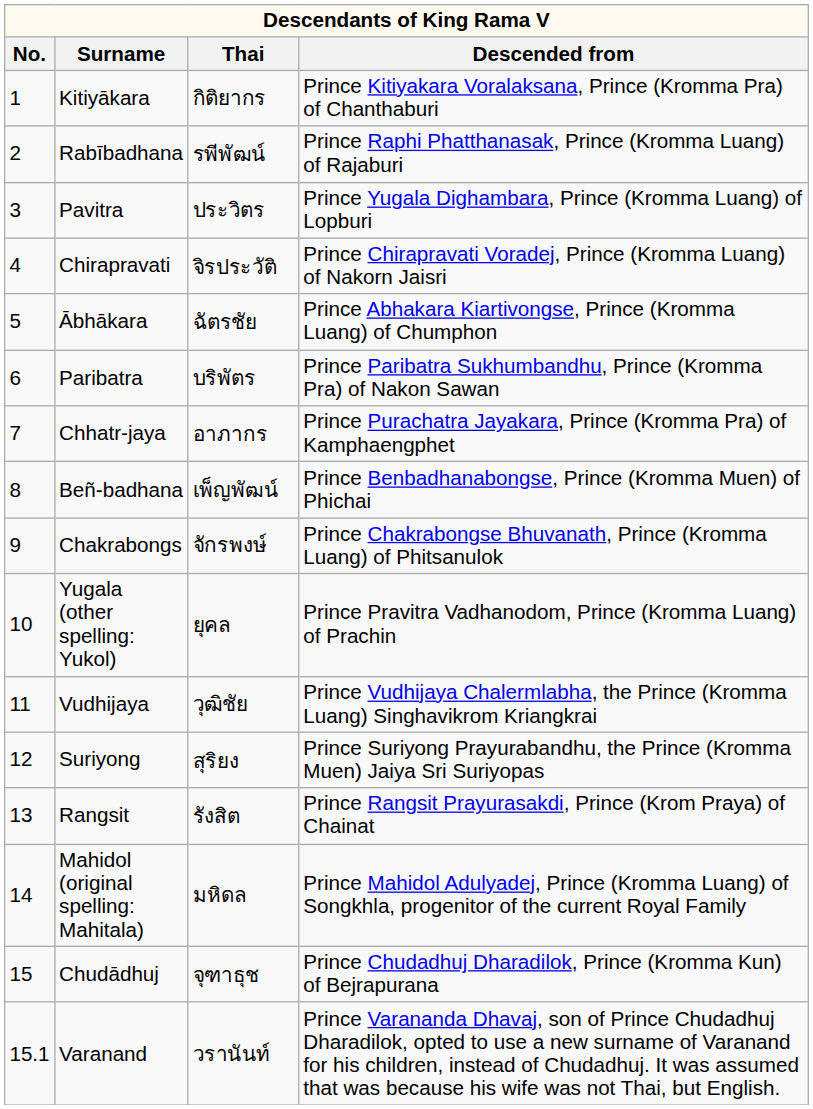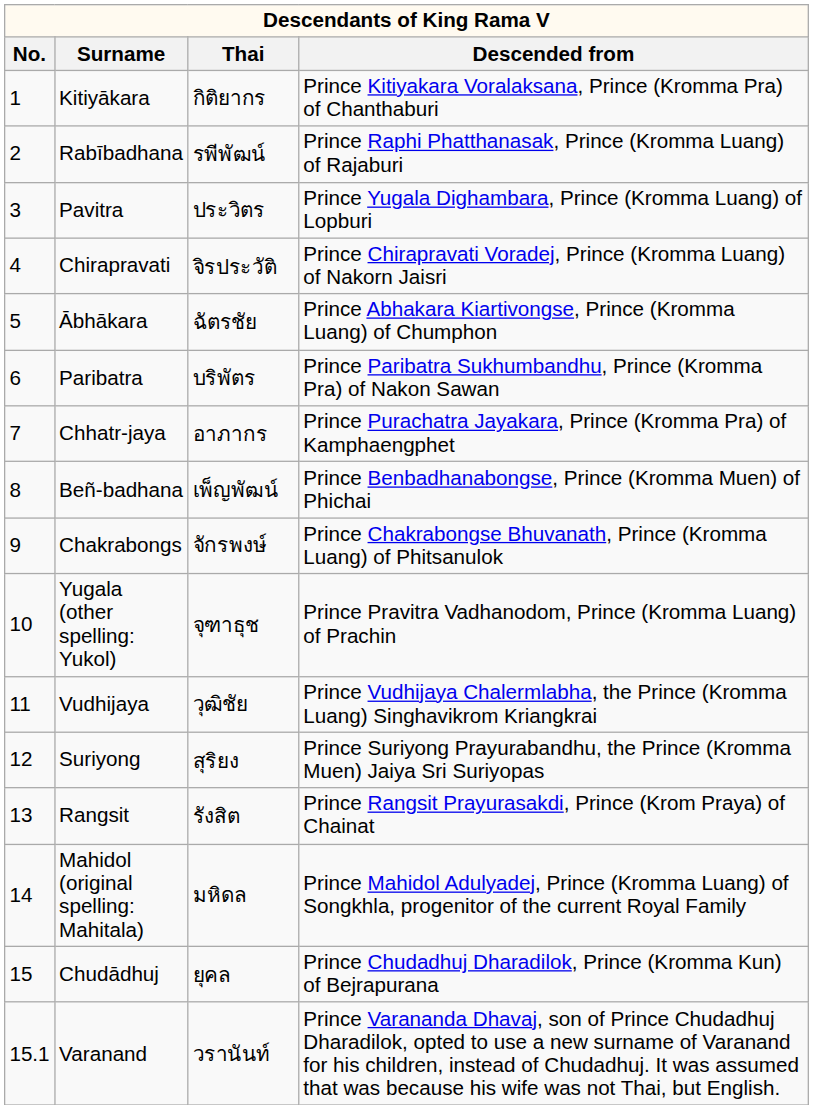Yugala (other spelling: Yukol) | Thai: ยุคล -> จุฑาธุช
Chudādhuj | Thai: จุฑาธุช -> ยุคล
